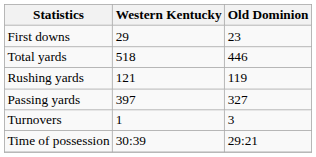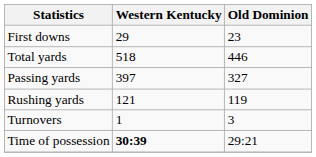rows swapped: Rushing yards <-> Passing yards
Time of possession | Western Kentucky: normal -> bold
